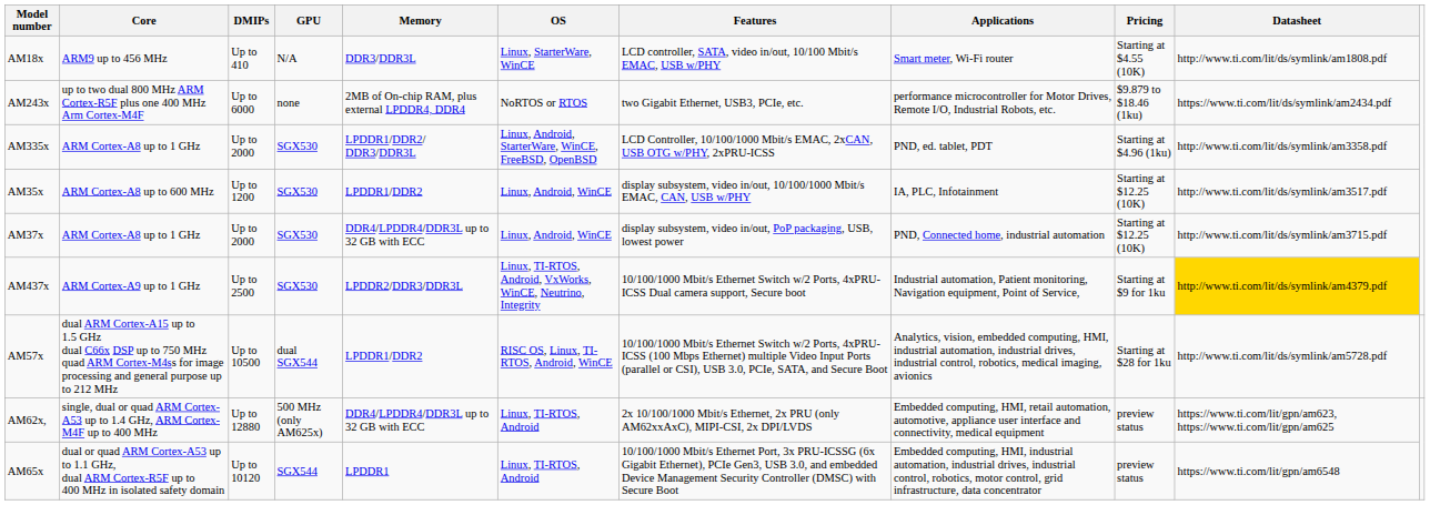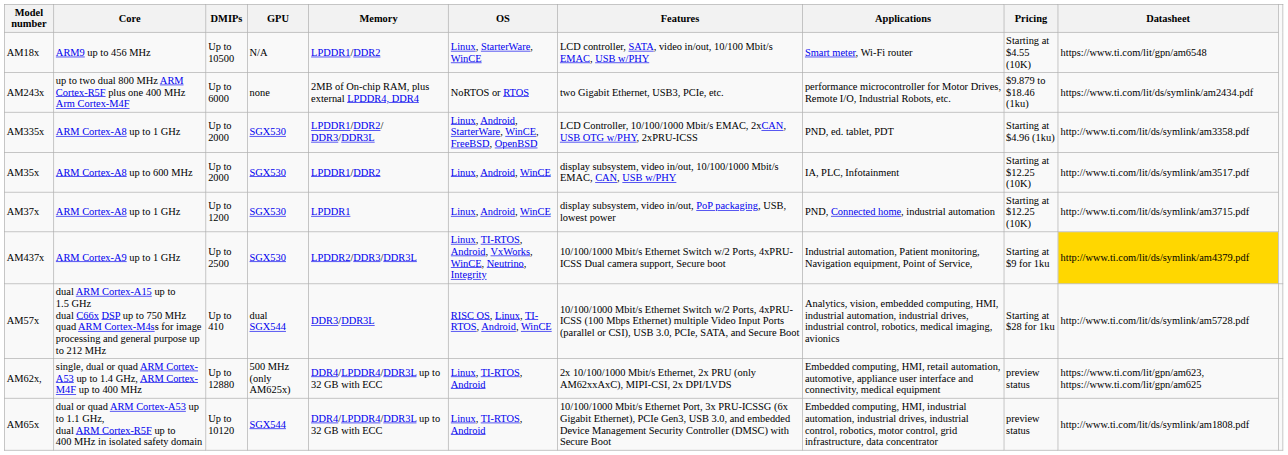AM18x | DMIPs: Up to 410 -> Up to 10500
AM18x | Memory: DDR3/DDR3L -> LPDDR1/DDR2
AM18x | Datasheet: http://www.ti.com/lit/ds/symlink/am1808.pdf -> https://www.ti.com/lit/gpn/am6548
AM35x | DMIPs: Up to 1200 -> Up to 2000
AM37x | DMIPs: Up to 2000 -> Up to 1200
AM37x | Memory: DDR4/LPDDR4/DDR3L up to 32 GB with ECC -> LPDDR1
AM57x | DMIPs: Up to 10500 -> Up to 410
AM57x | Memory: LPDDR1/DDR2 -> DDR3/DDR3L
AM65x | Memory: LPDDR1 -> DDR4/LPDDR4/DDR3L up to 32 GB with ECC
AM65x | Datasheet: https://www.ti.com/lit/gpn/am6548 -> http://www.ti.com/lit/ds/symlink/am1808.pdf
